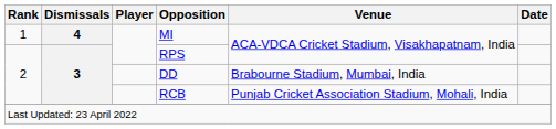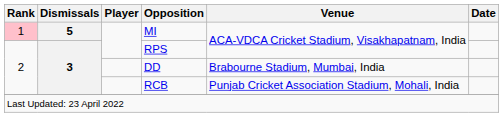MI | Rank: no background -> pink background
MI | Dismissals: 4 -> 5
